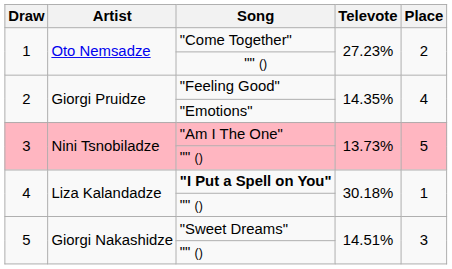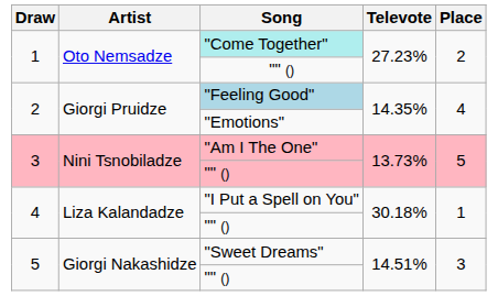"Come Together" | Song: no background -> paleturquoise background
"Feeling Good" | Song: no background -> lightblue background
"I Put a Spell on You" | Song: bold -> normal
